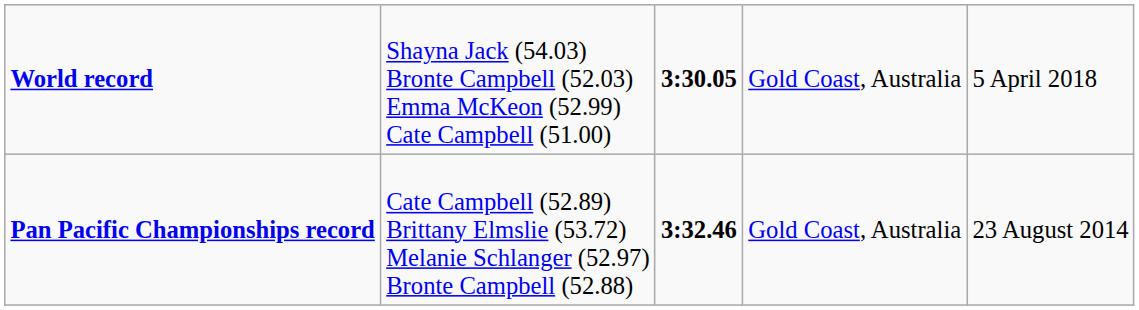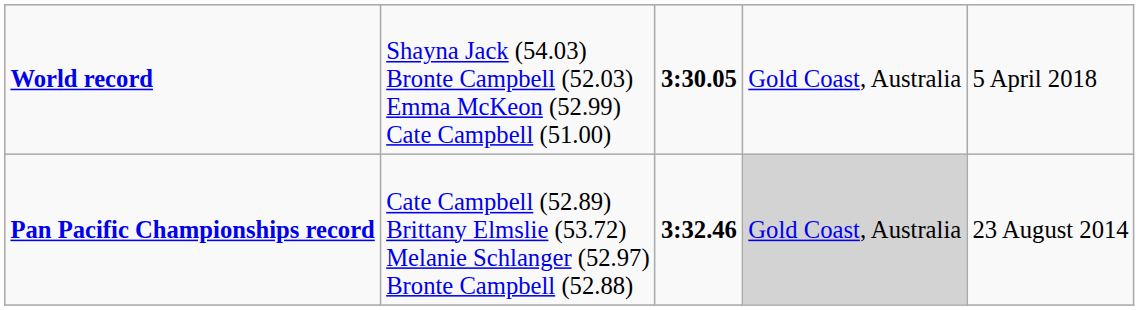Pan Pacific Championships record | column 4: no background -> lightgrey background
